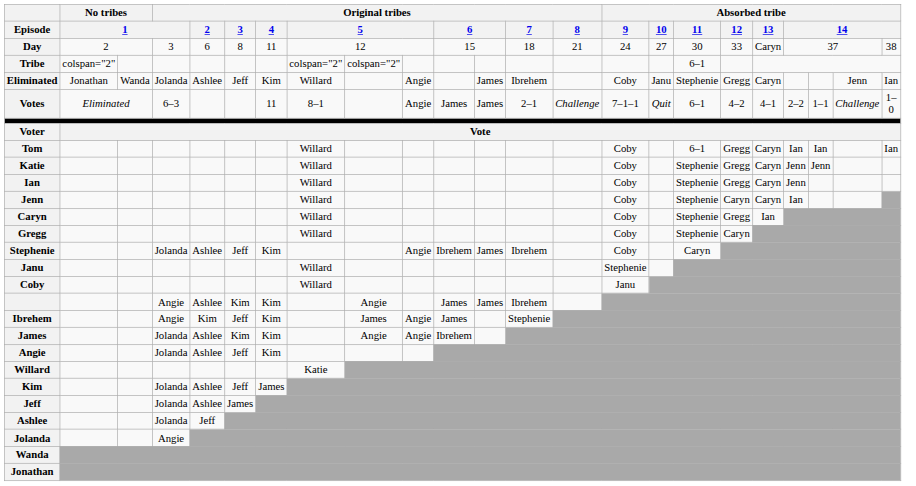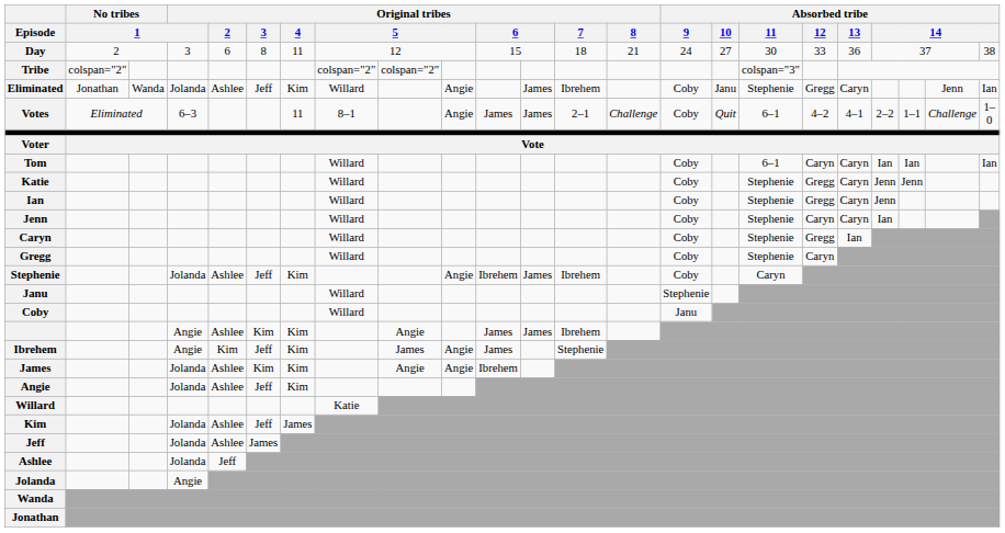Day | Absorbed tribe / 13: Caryn -> 36
Tribe | Absorbed tribe / 11: 6–1 -> colspan="3"
Votes | Absorbed tribe / 9: 7–1–1 -> Coby
Tom | Absorbed tribe / 12: Gregg -> Caryn
